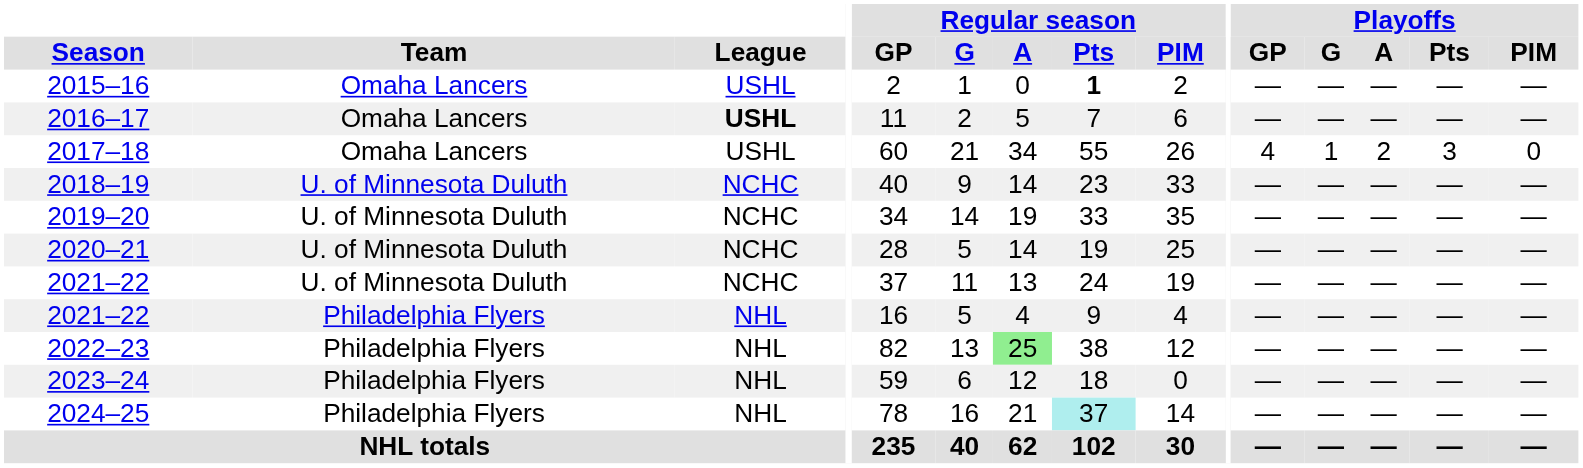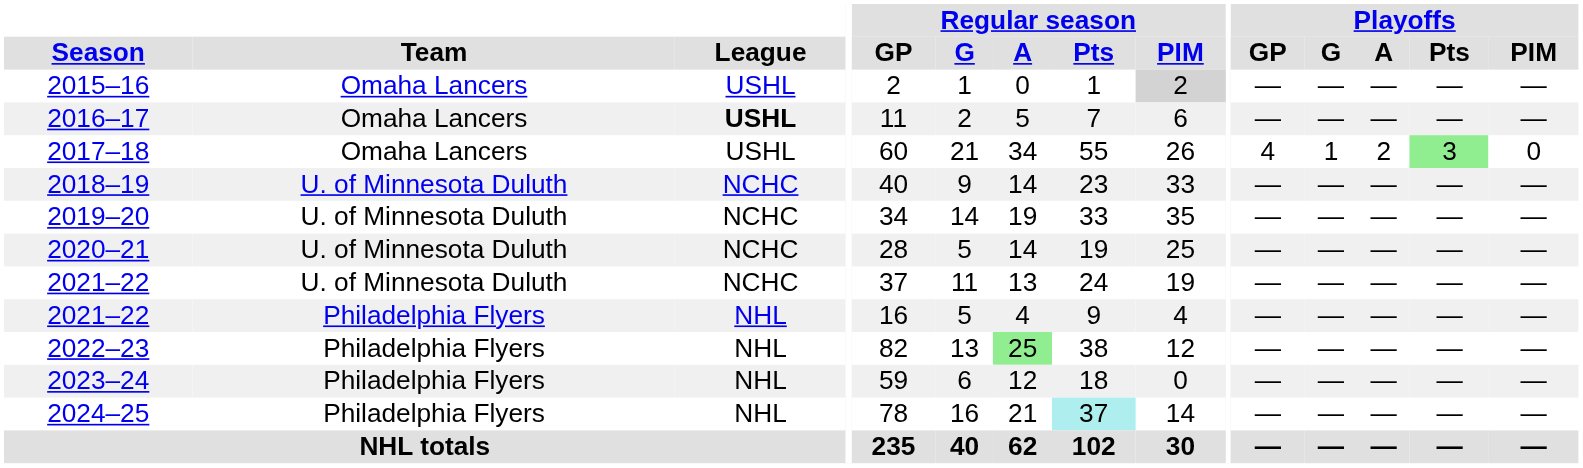2015–16 | Regular season / Pts: bold -> normal
2015–16 | Regular season / PIM: no background -> lightgrey background
2017–18 | Playoffs / Pts: no background -> lightgreen background
